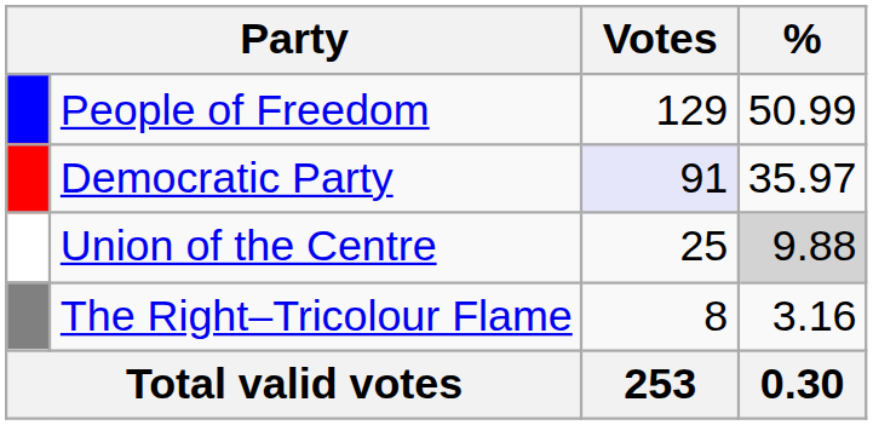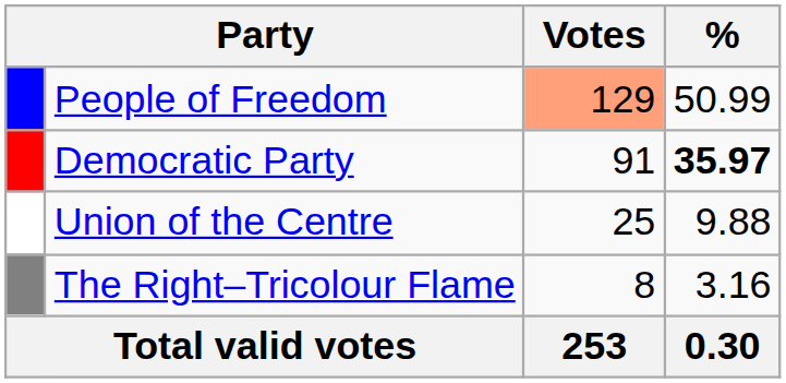People of Freedom | Votes: no background -> lightsalmon background
Democratic Party | Votes: lavender background -> no background
Democratic Party | %: normal -> bold
Union of the Centre | %: lightgrey background -> no background
